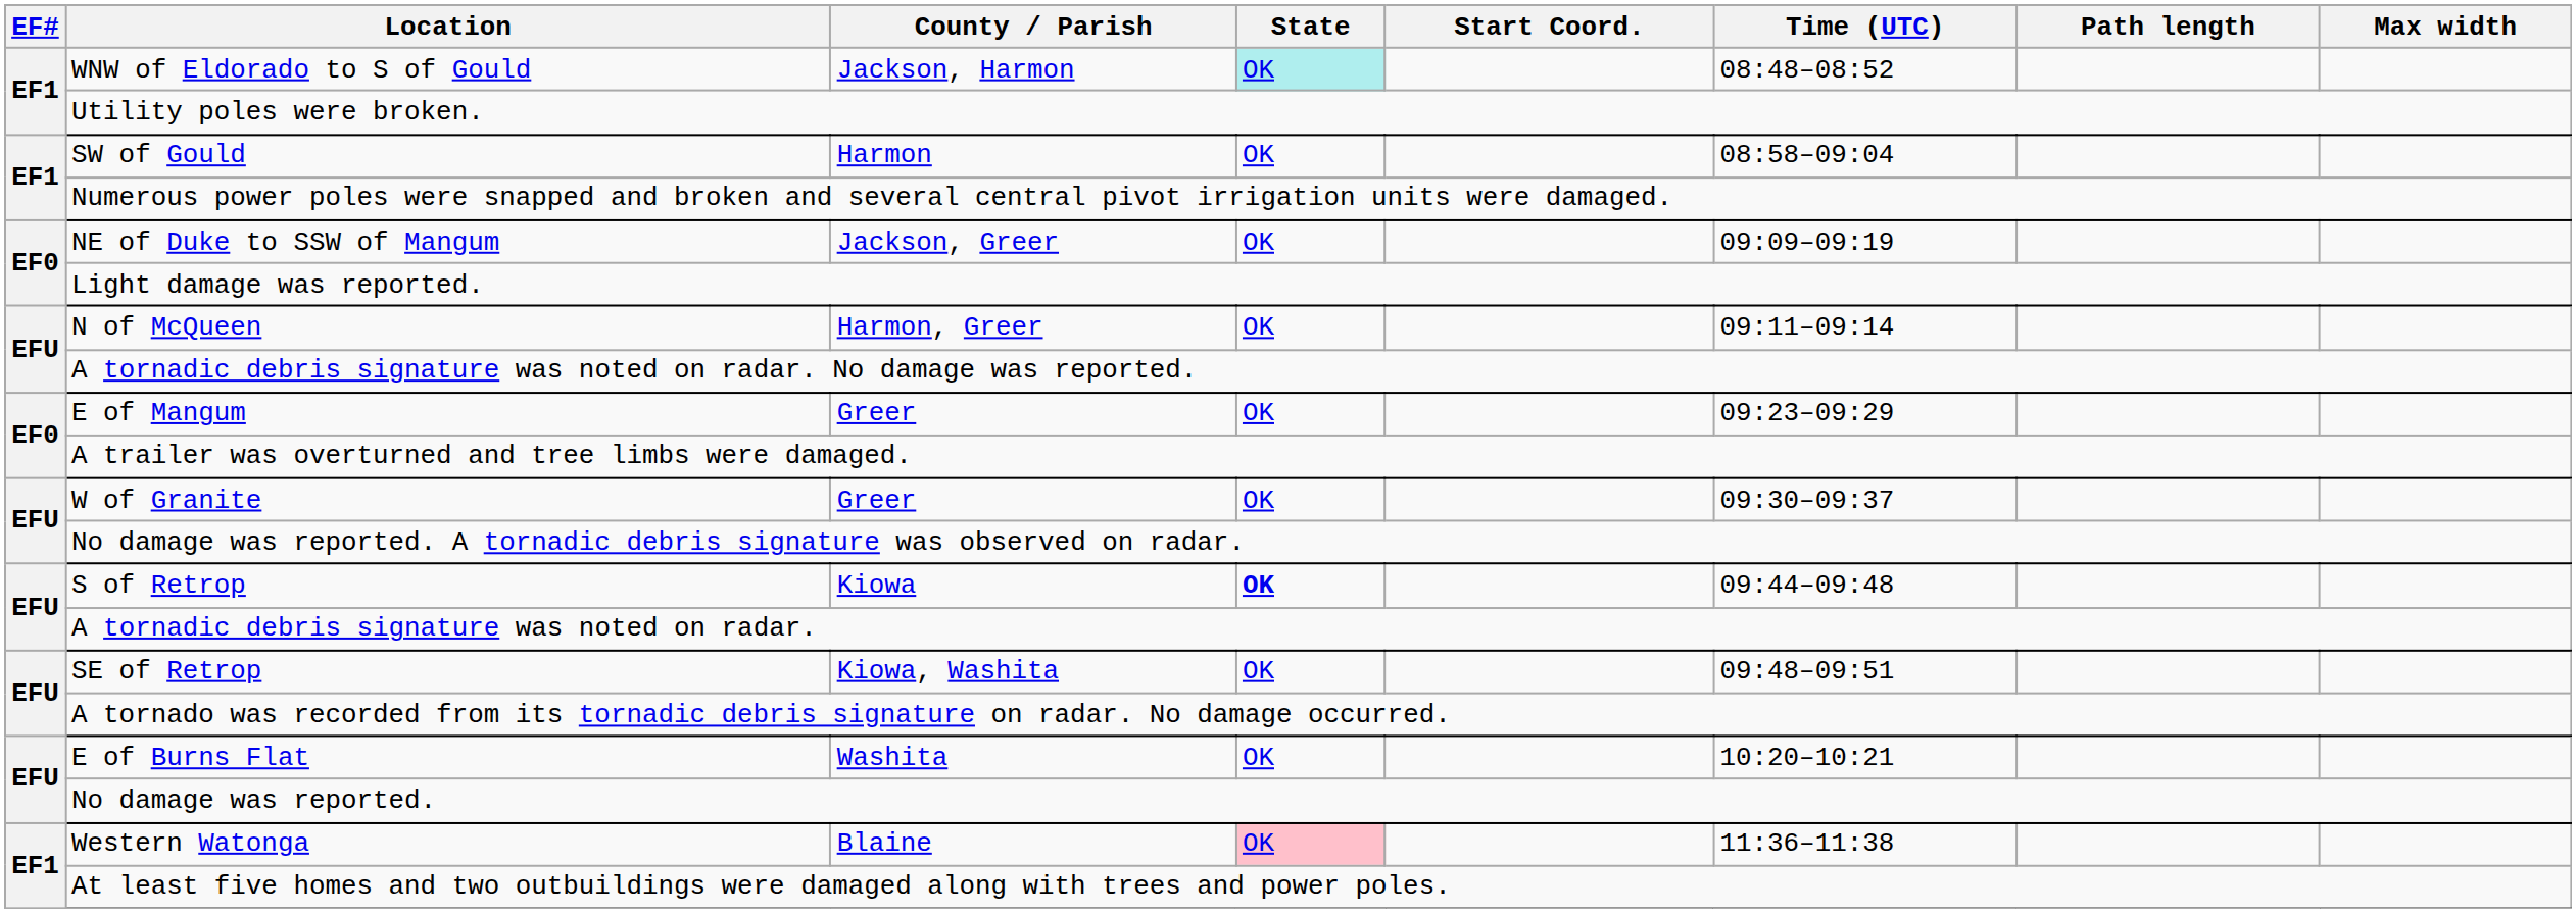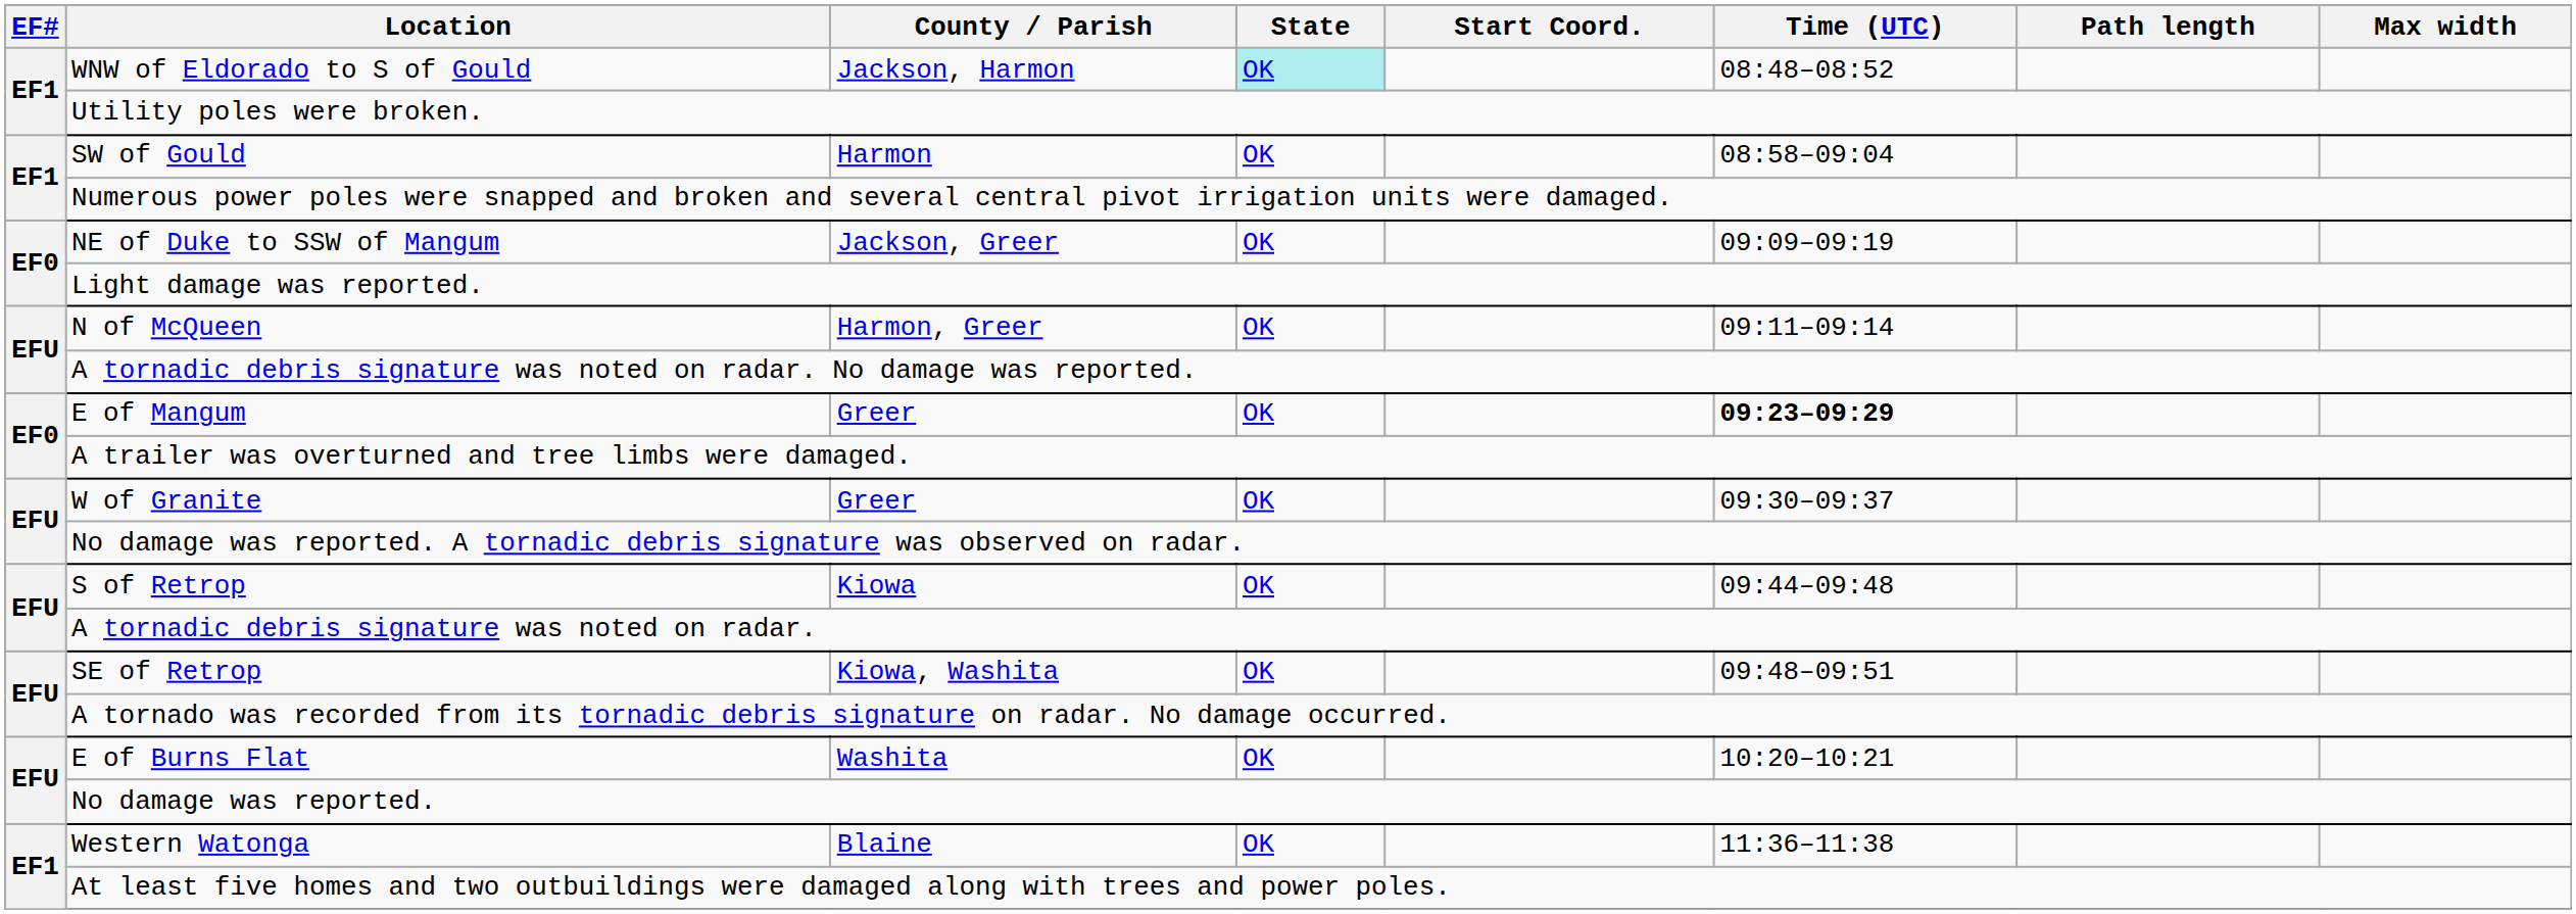E of Mangum | Time (UTC): normal -> bold
S of Retrop | State: bold -> normal
Western Watonga | State: pink background -> no background
